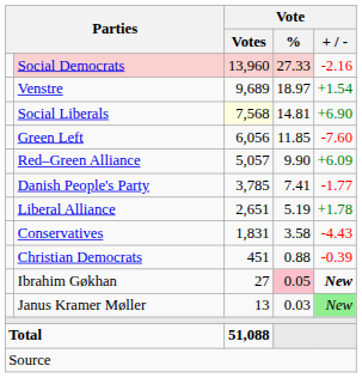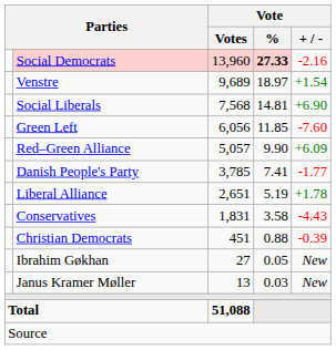Social Democrats | Vote / %: normal -> bold
Social Liberals | Vote / Votes: lightyellow background -> no background
Ibrahim Gøkhan | Vote / %: pink background -> no background
Ibrahim Gøkhan | Vote / + / -: bold -> normal
Janus Kramer Møller | Vote / + / -: lightgreen background -> no background
